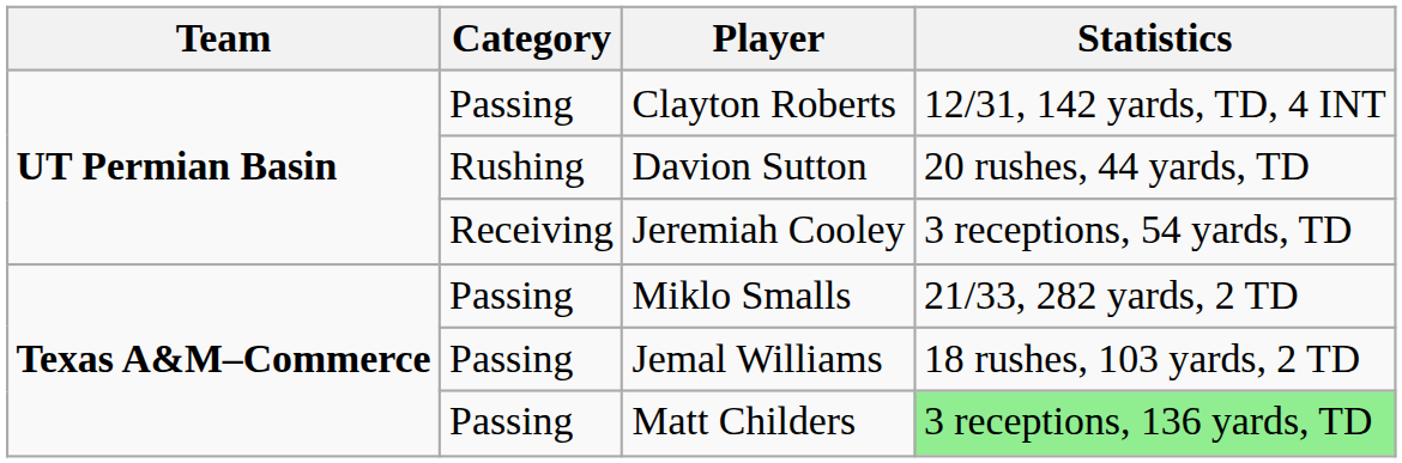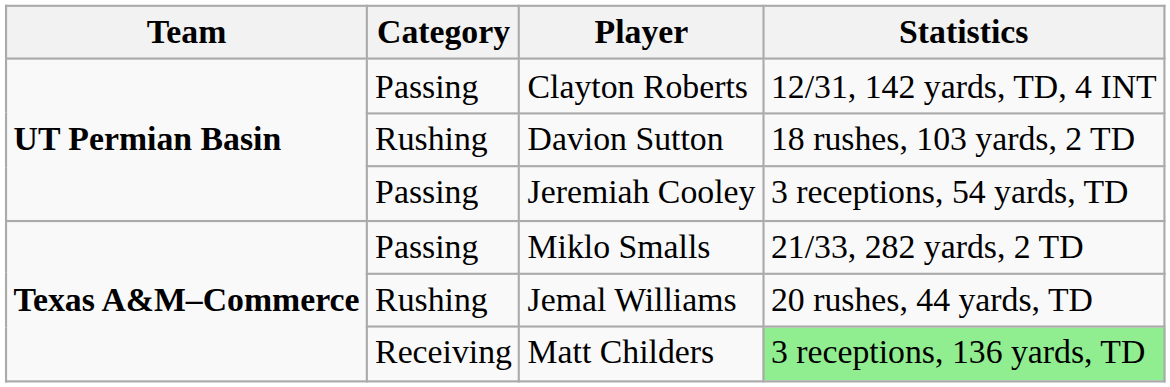Davion Sutton | Statistics: 20 rushes, 44 yards, TD -> 18 rushes, 103 yards, 2 TD
Jeremiah Cooley | Category: Receiving -> Passing
Jemal Williams | Category: Passing -> Rushing
Jemal Williams | Statistics: 18 rushes, 103 yards, 2 TD -> 20 rushes, 44 yards, TD
Matt Childers | Category: Passing -> Receiving
